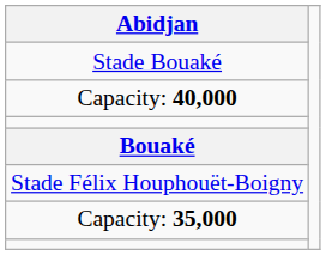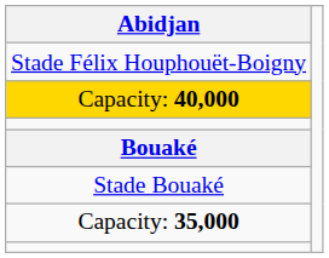row 2 | Abidjan: Stade Bouaké -> Stade Félix Houphouët-Boigny
row 3 | Abidjan: no background -> gold background
row 6 | Abidjan: Stade Félix Houphouët-Boigny -> Stade Bouaké
